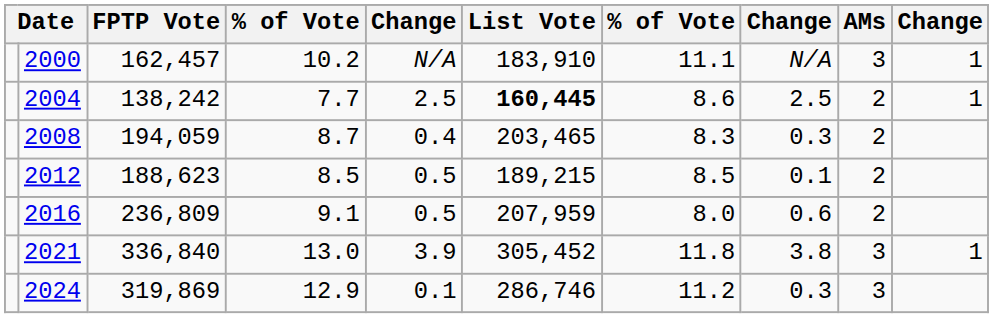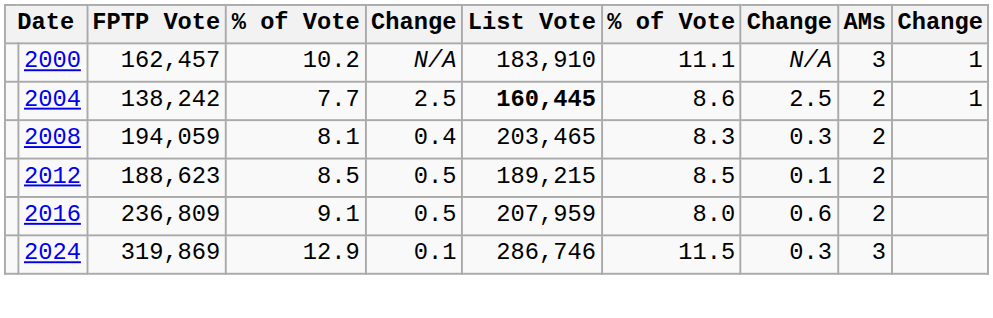2008 | column 4: 8.7 -> 8.1
- row: 2021 | 336,840 | 13.0 | 3.9 | 305,452 | 11.8 | 3.8 | 3 | 1
2024 | column 7: 11.2 -> 11.5
